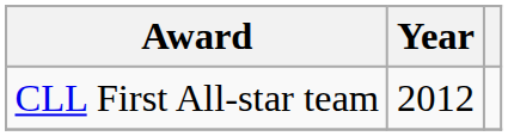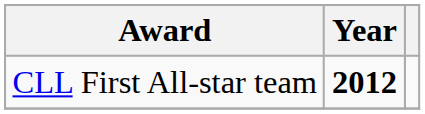row 2 | Year: normal -> bold
